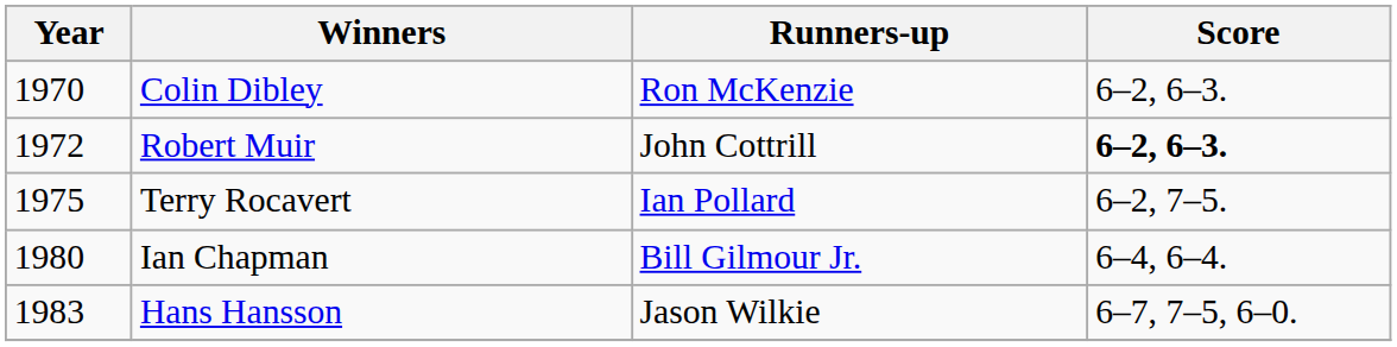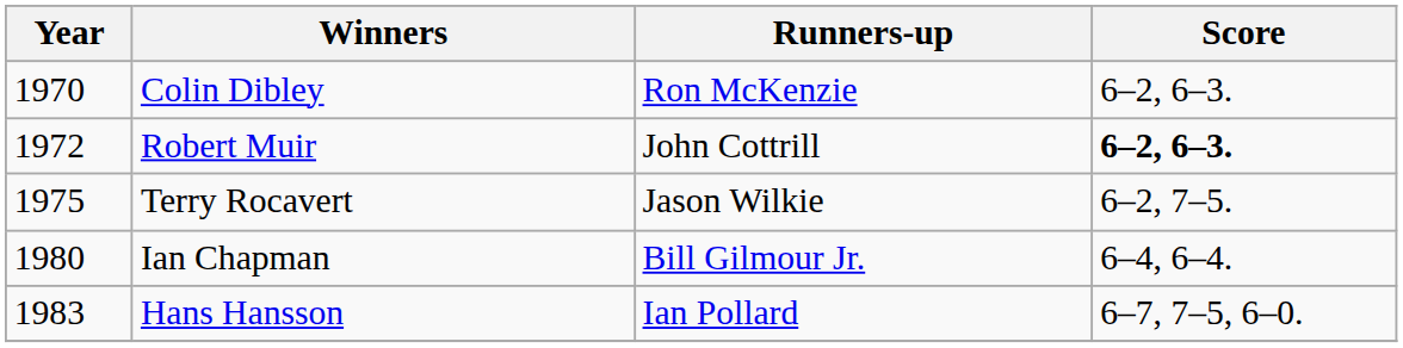Terry Rocavert | Runners-up: Ian Pollard -> Jason Wilkie
Hans Hansson | Runners-up: Jason Wilkie -> Ian Pollard
